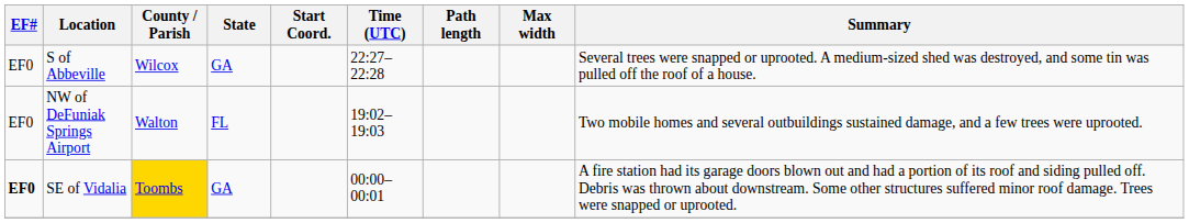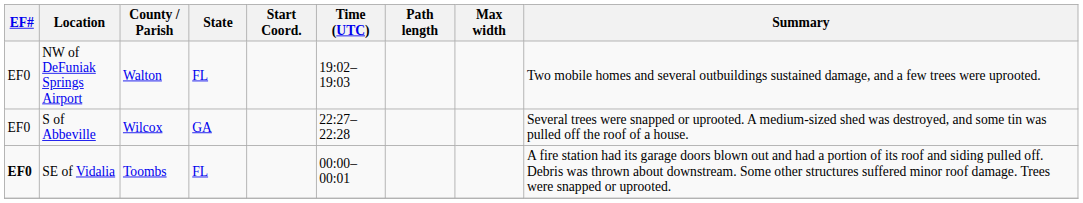rows swapped: NW of DeFuniak Springs Airport <-> S of Abbeville
SE of Vidalia | County / Parish: gold background -> no background
SE of Vidalia | State: GA -> FL
